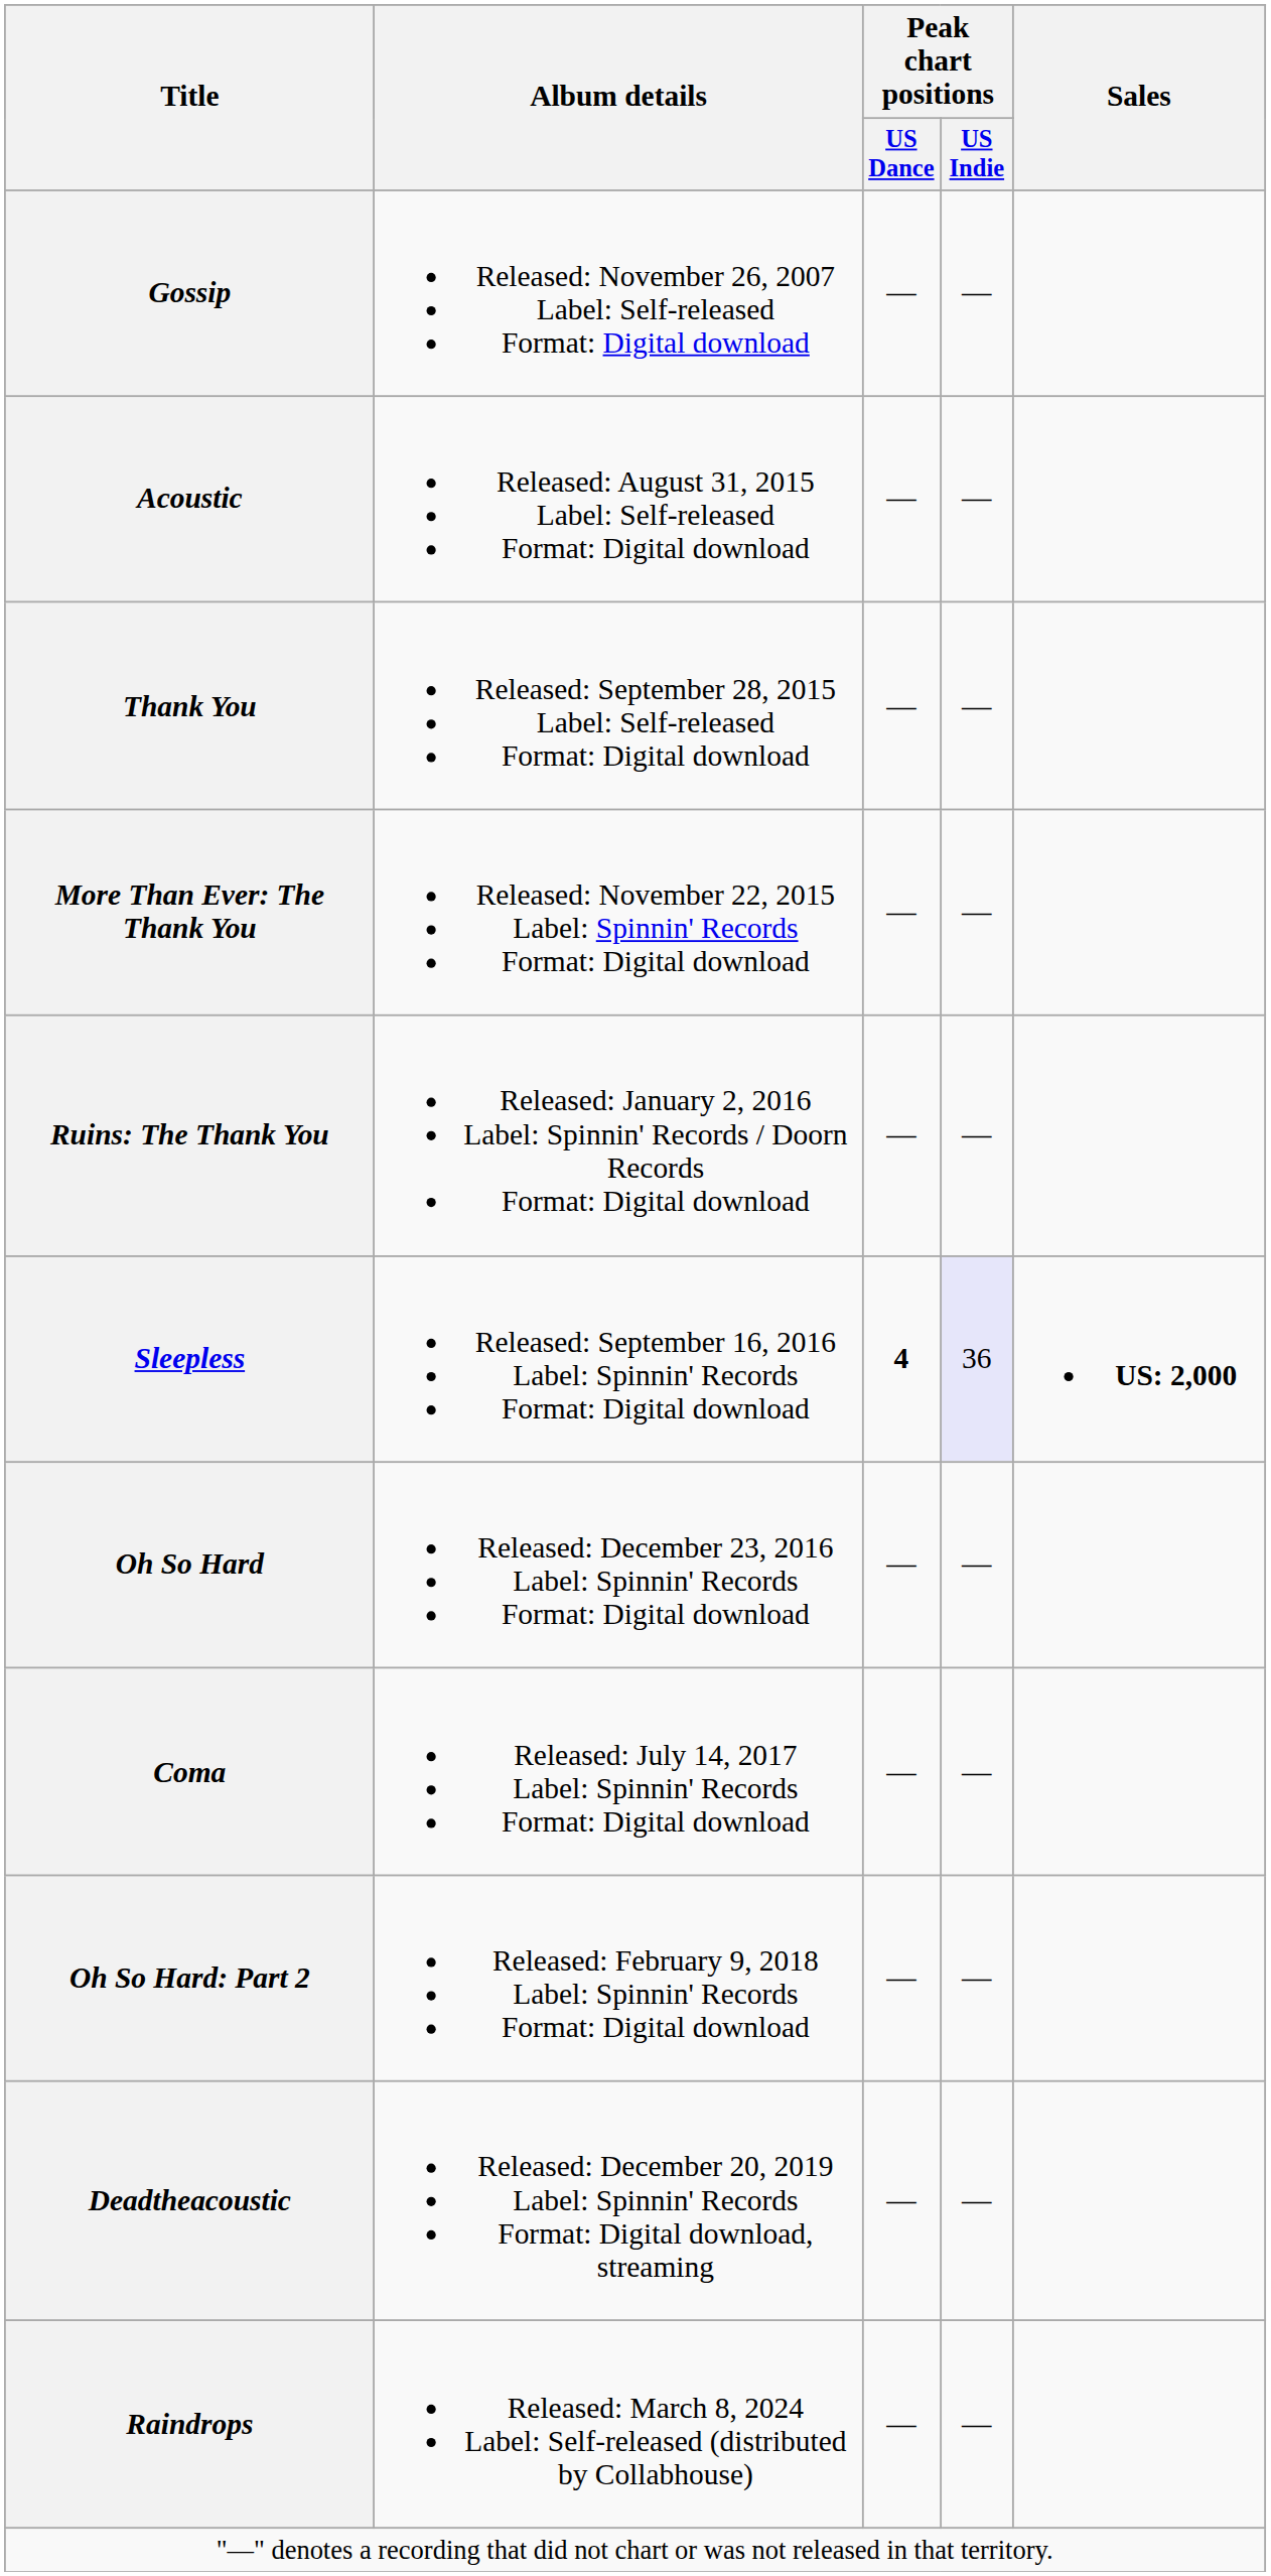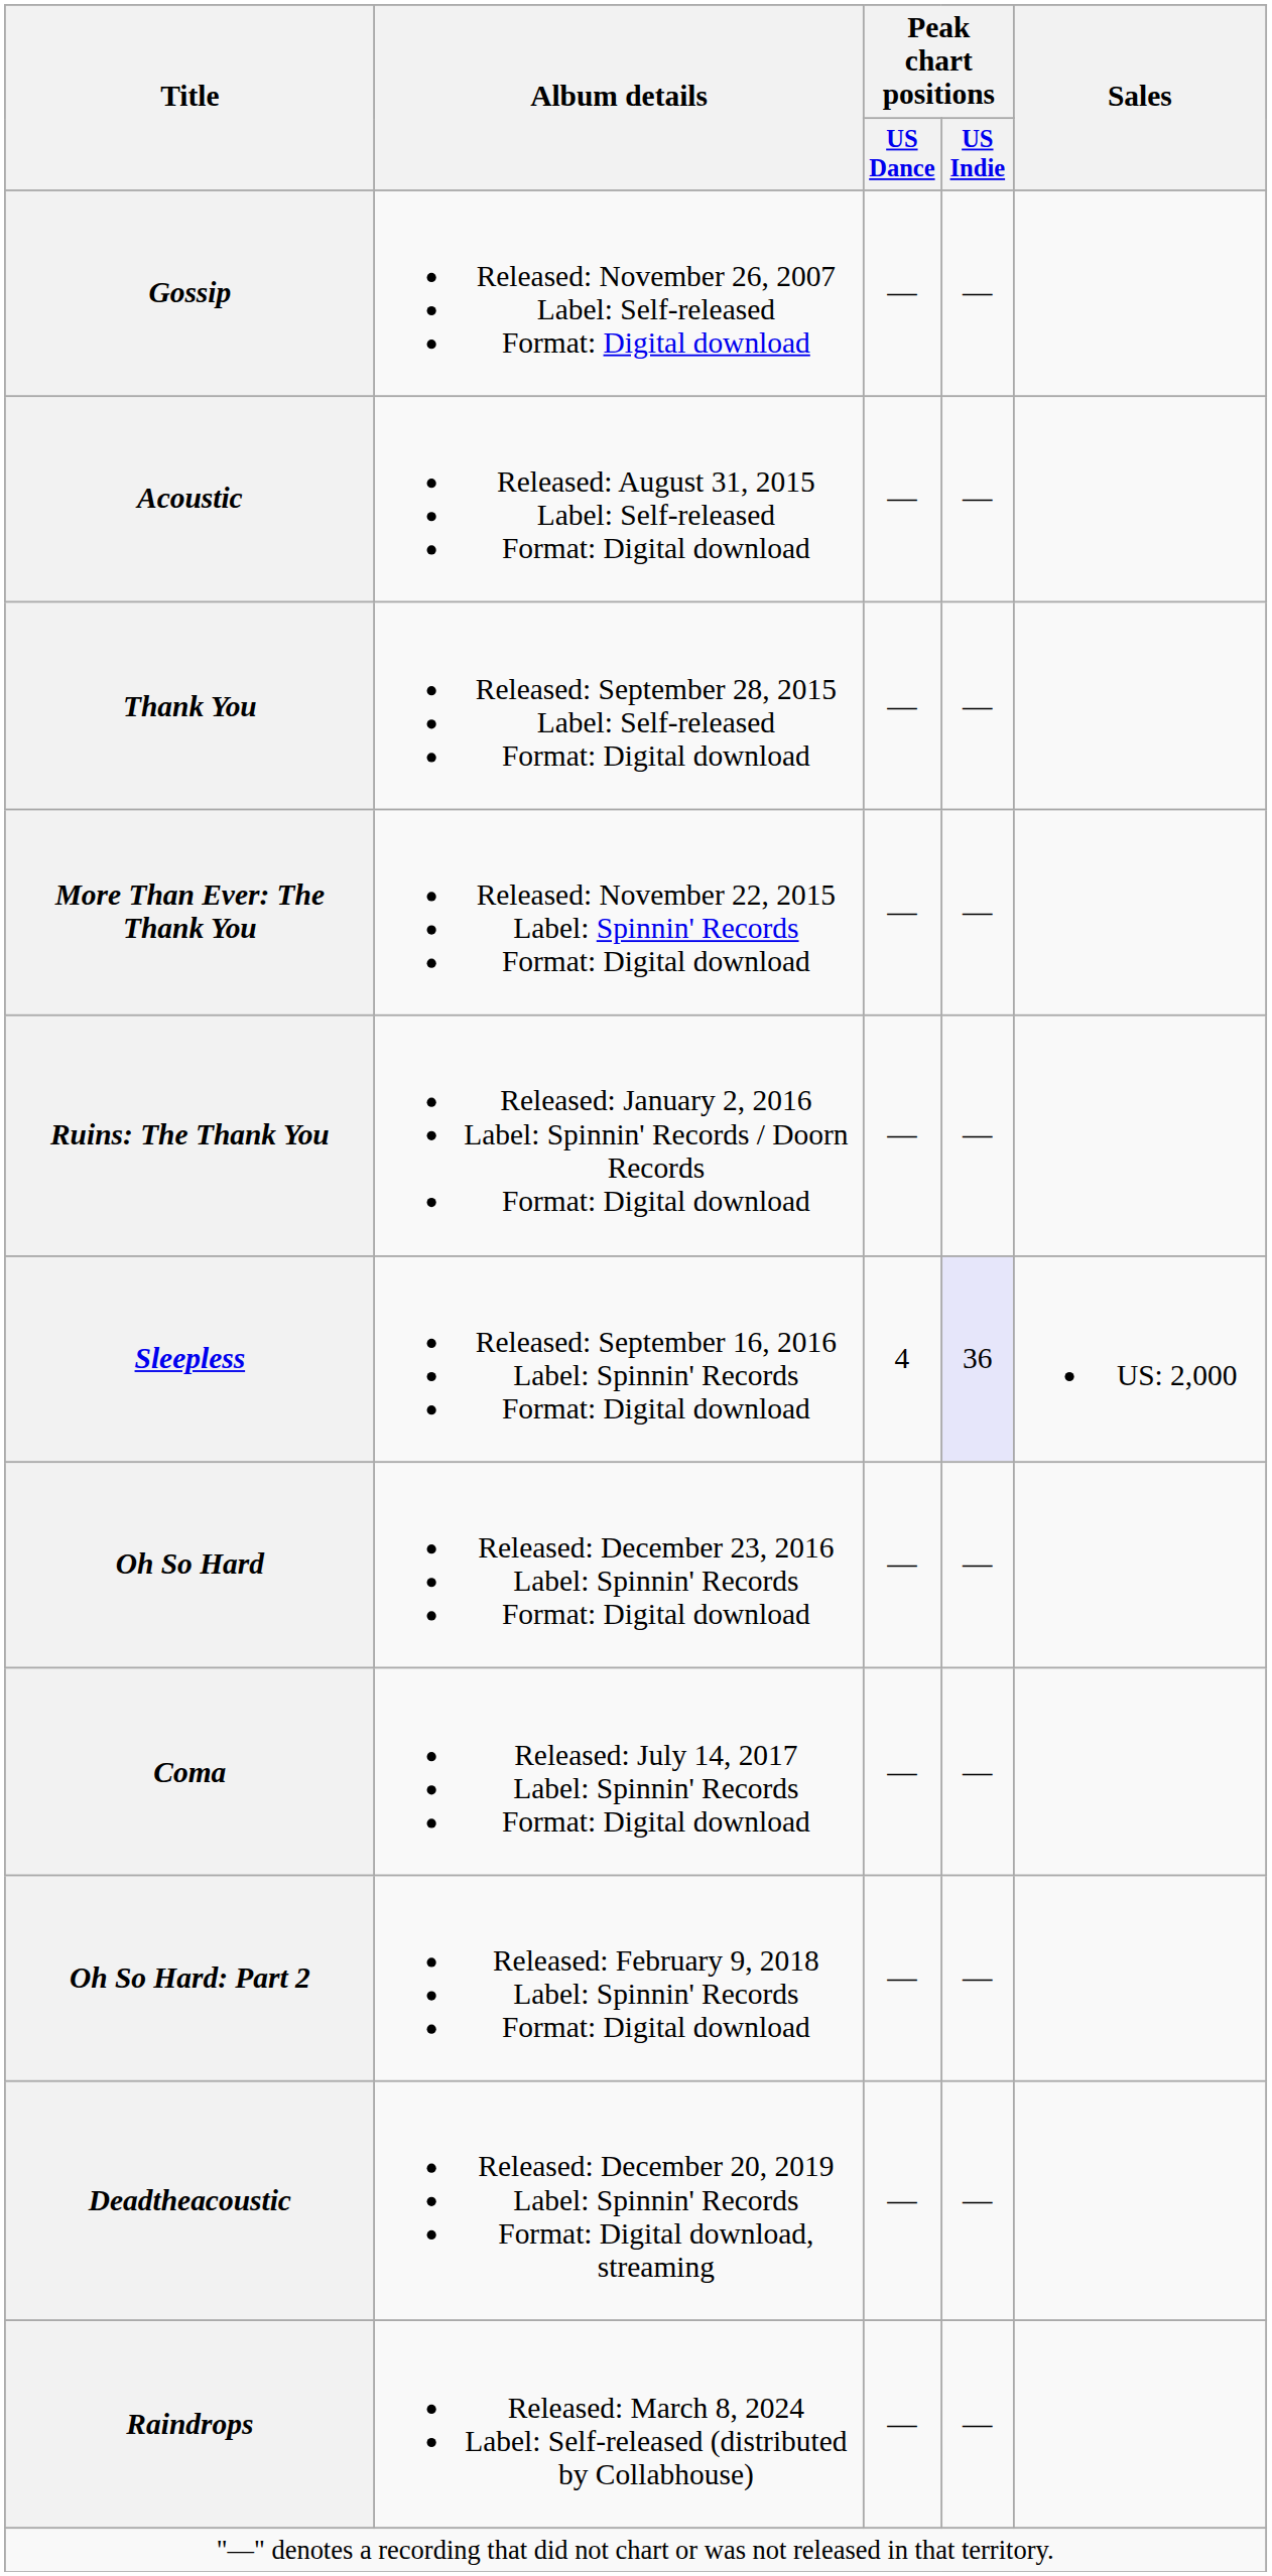Sleepless | Peak chart positions / US Dance: bold -> normal
Sleepless | Sales: bold -> normal
